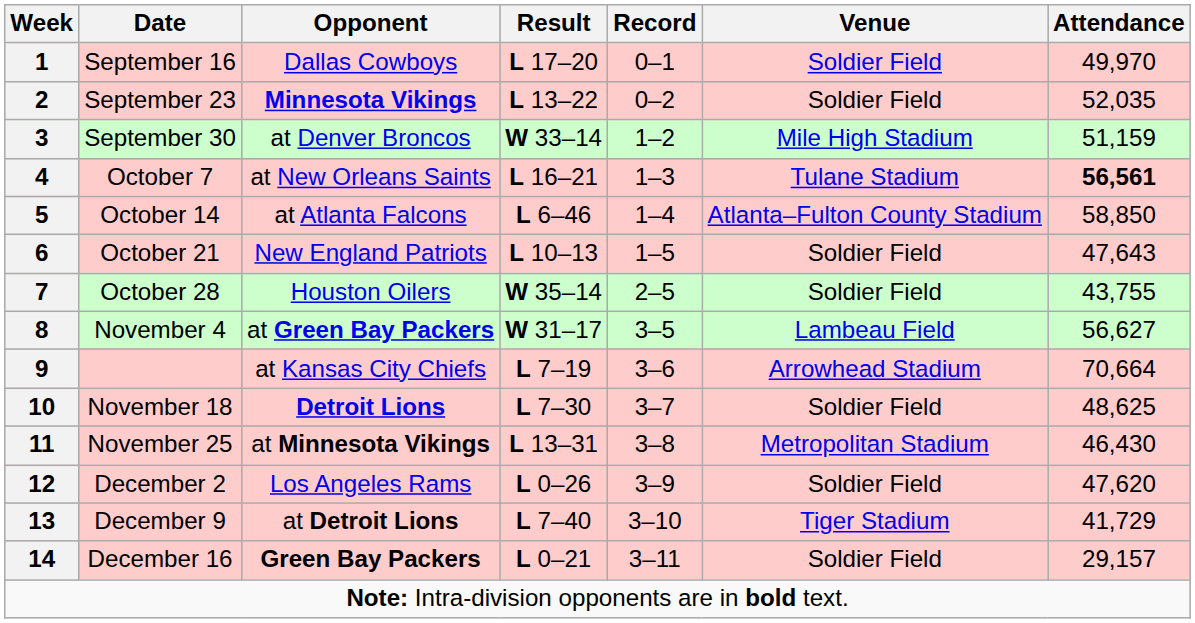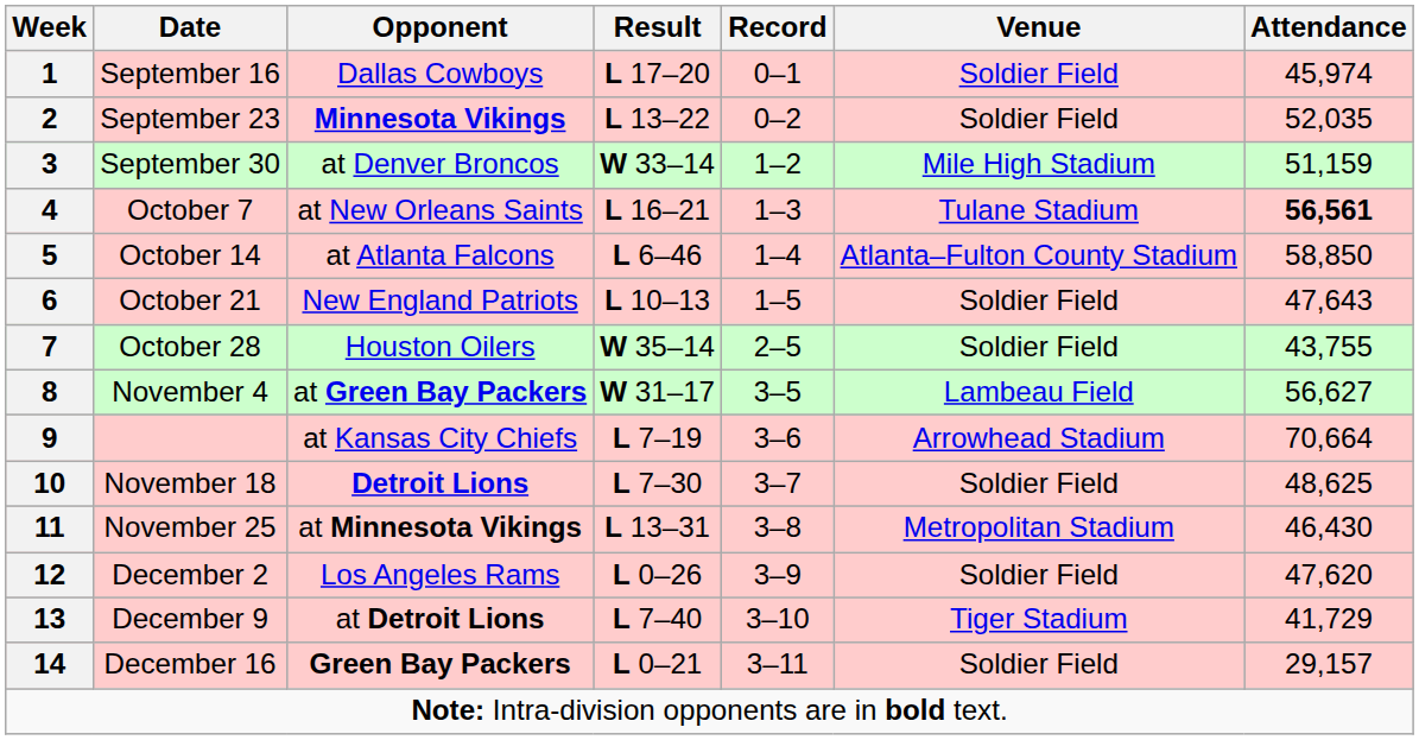1 | Attendance: 49,970 -> 45,974
